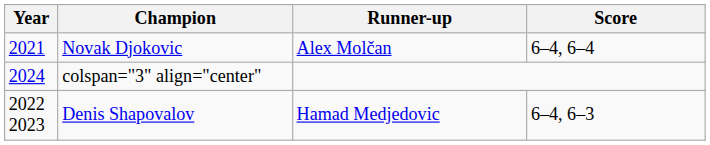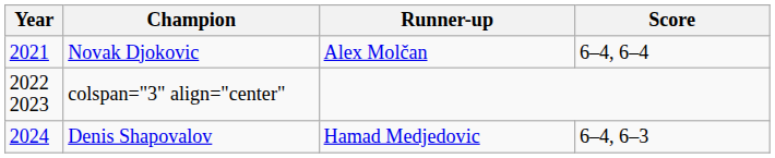colspan="3" align="center" | Year: 2024 -> 2022 2023
Denis Shapovalov | Year: 2022 2023 -> 2024
